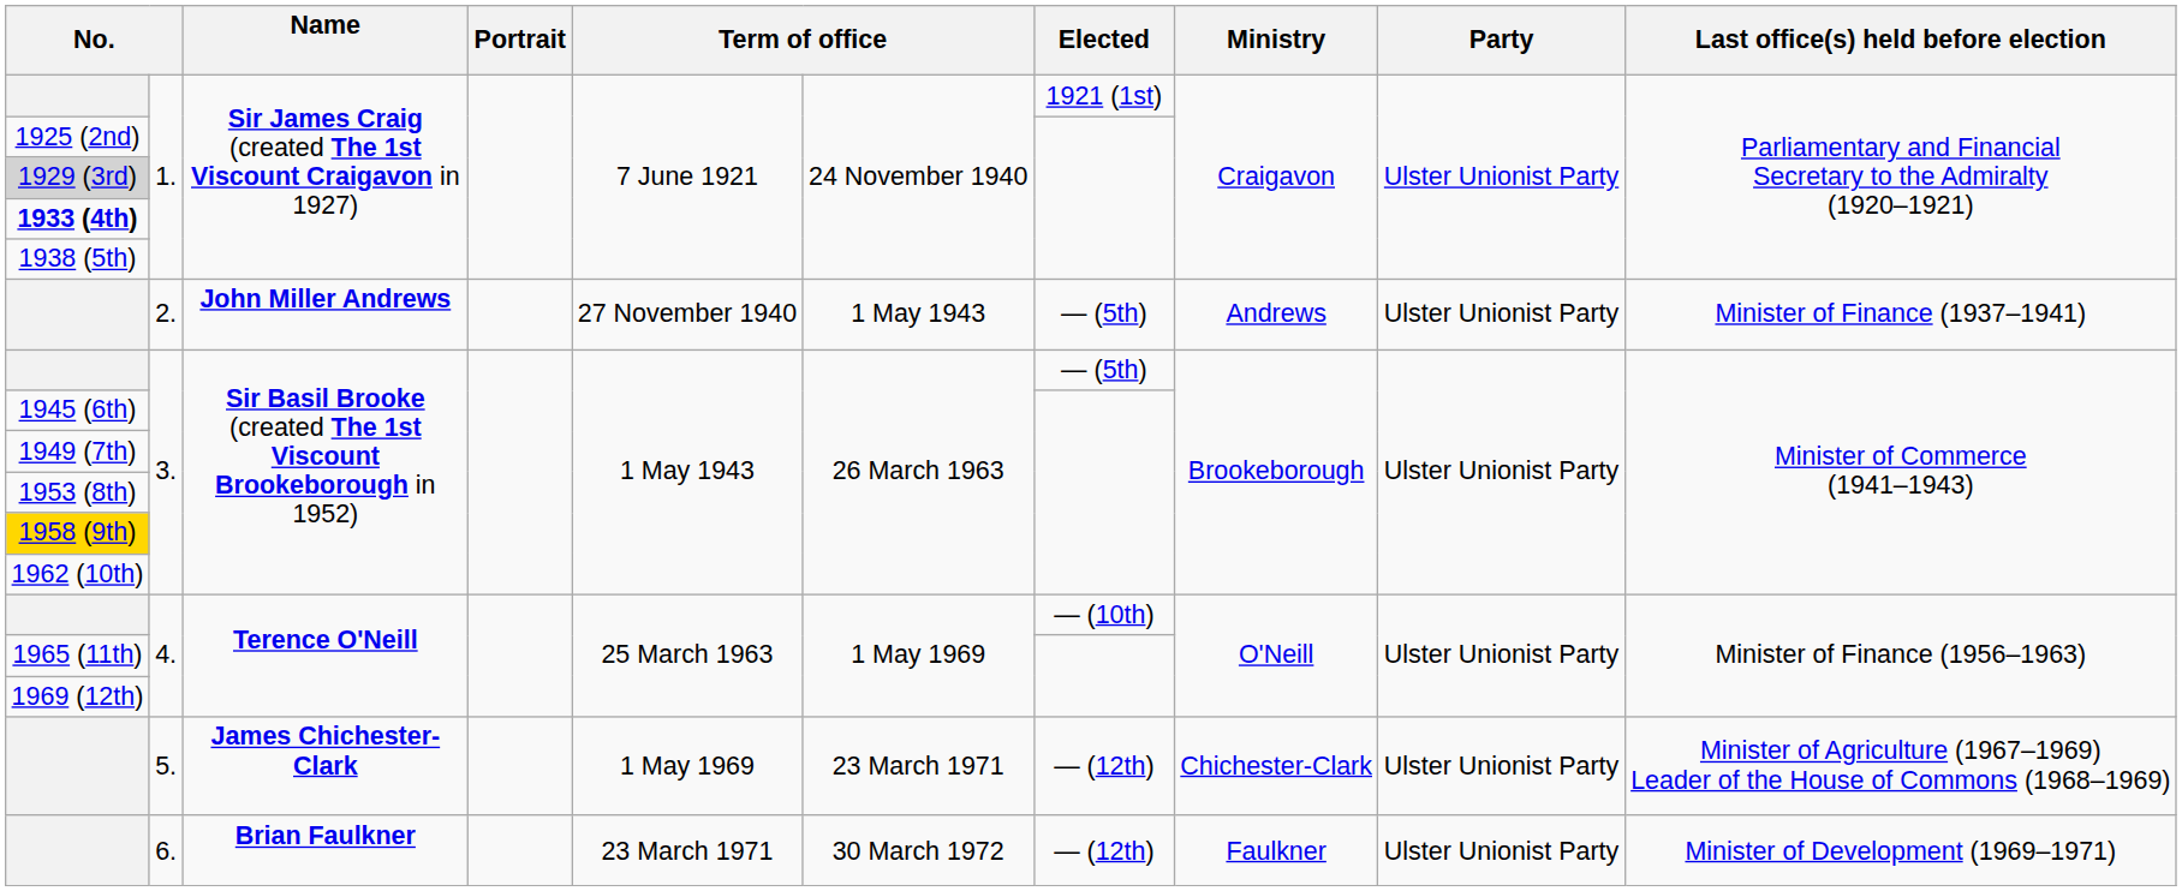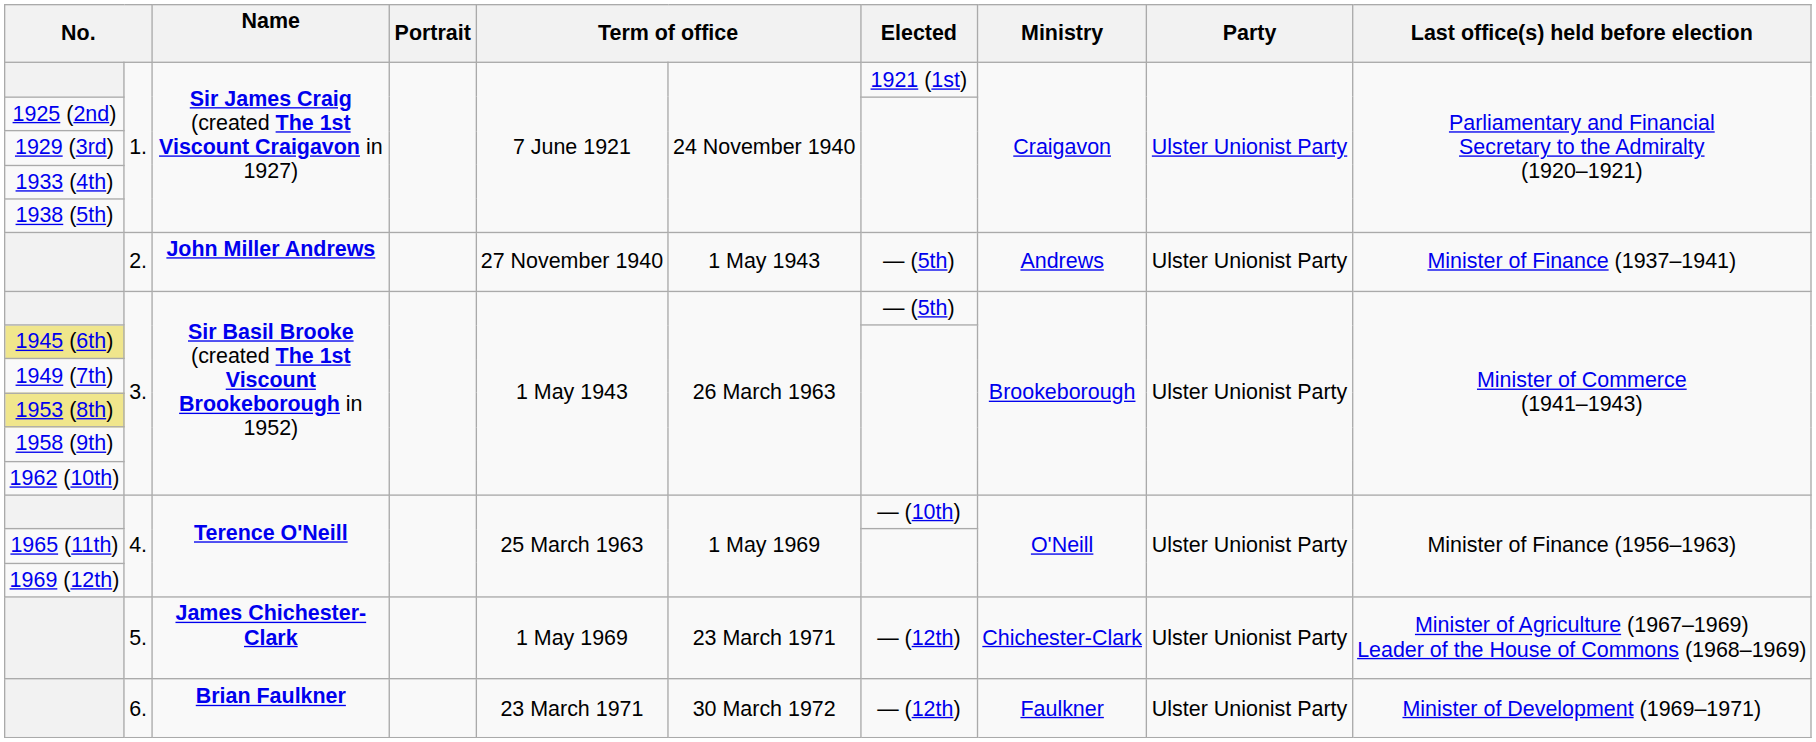1929 (3rd) | column 1: lightgrey background -> no background
1933 (4th) | column 1: bold -> normal
1945 (6th) | column 1: no background -> khaki background
1953 (8th) | column 1: no background -> khaki background
1958 (9th) | column 1: gold background -> no background
